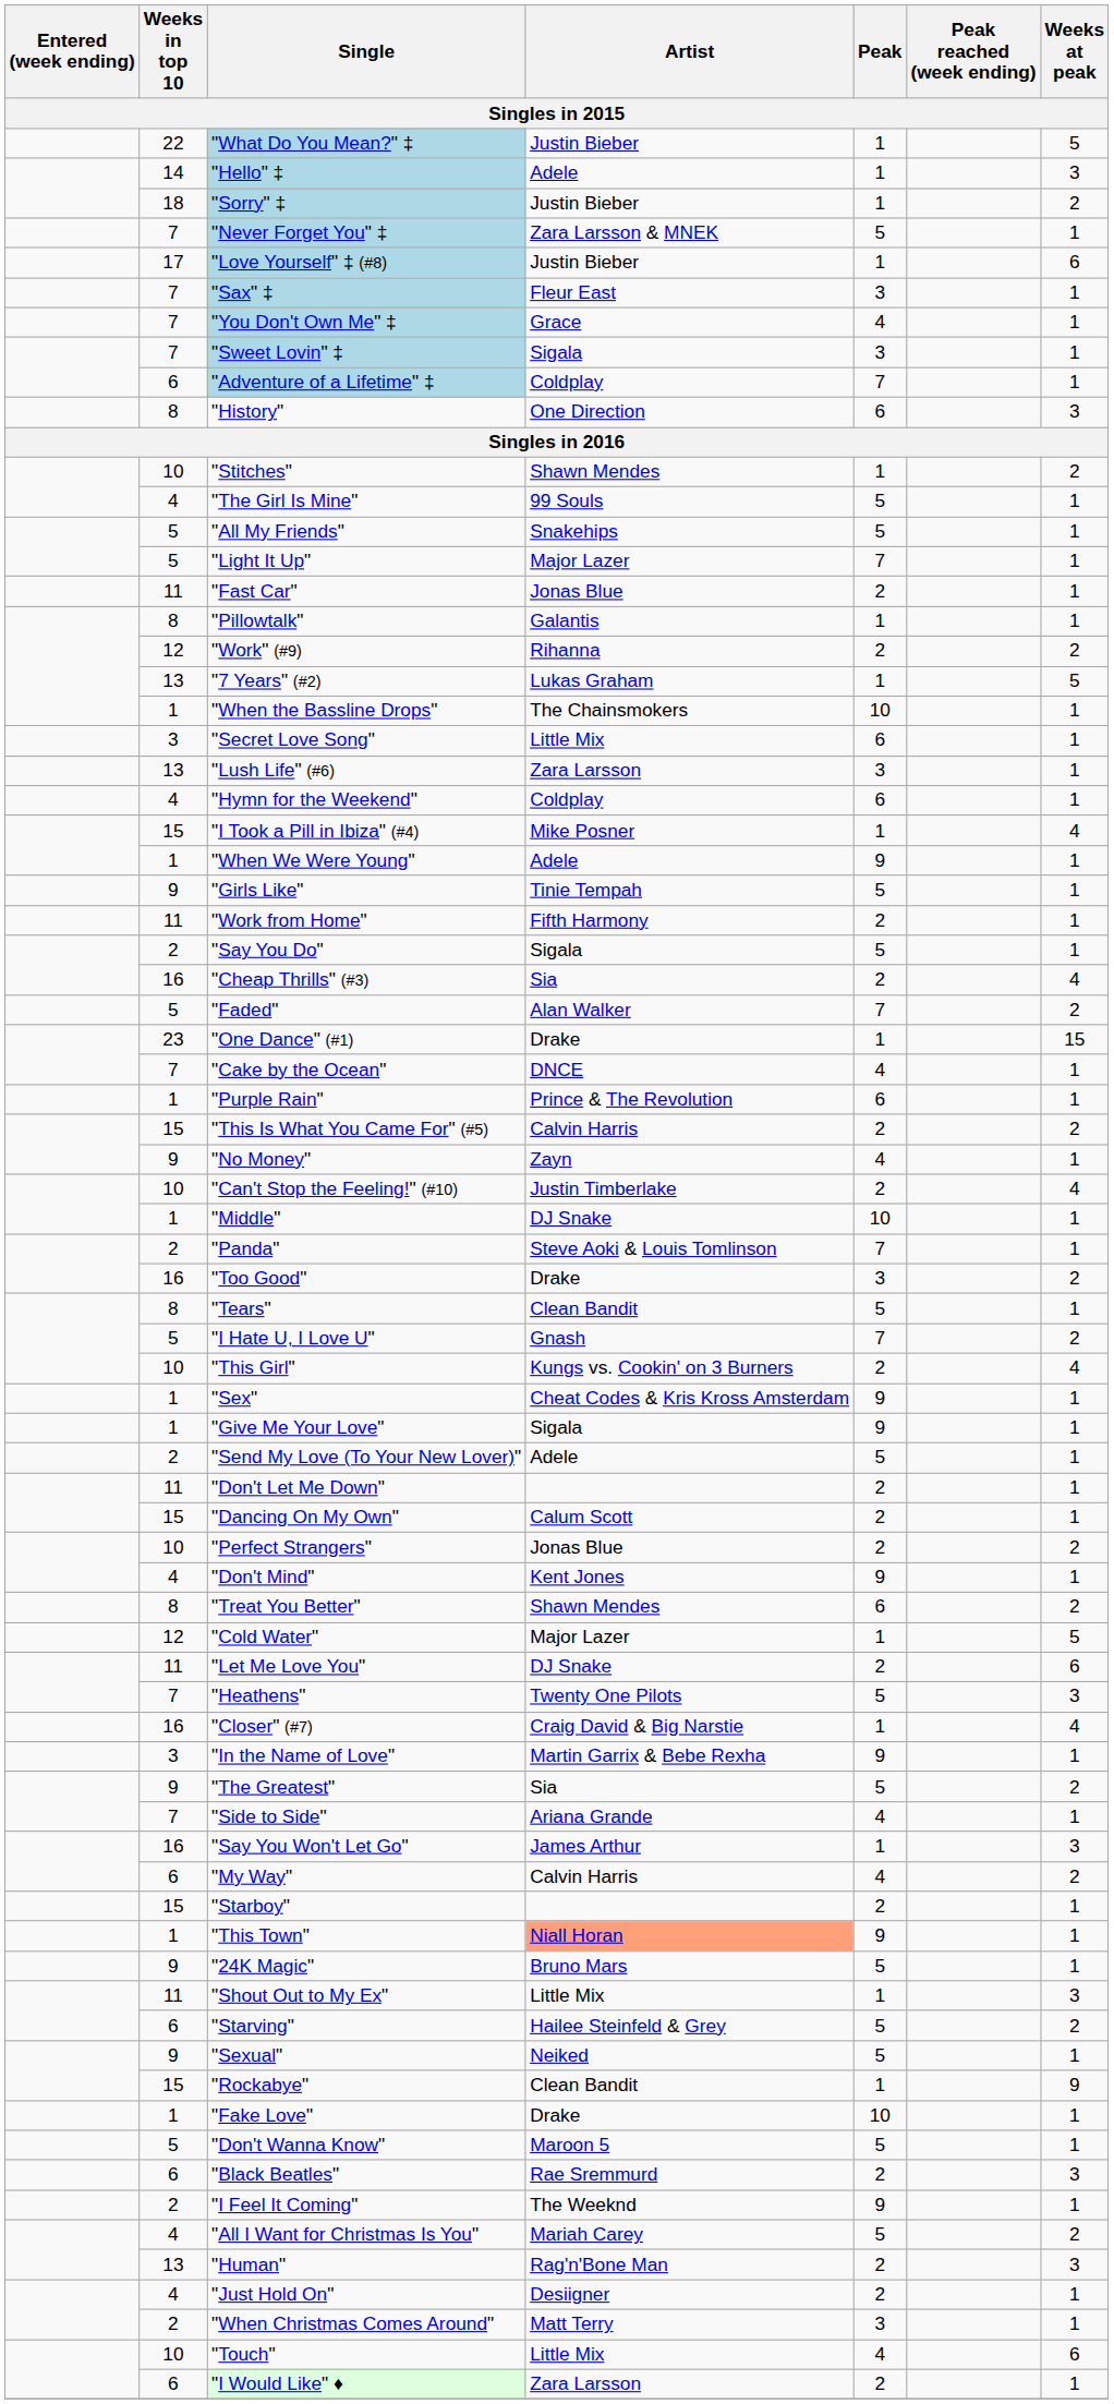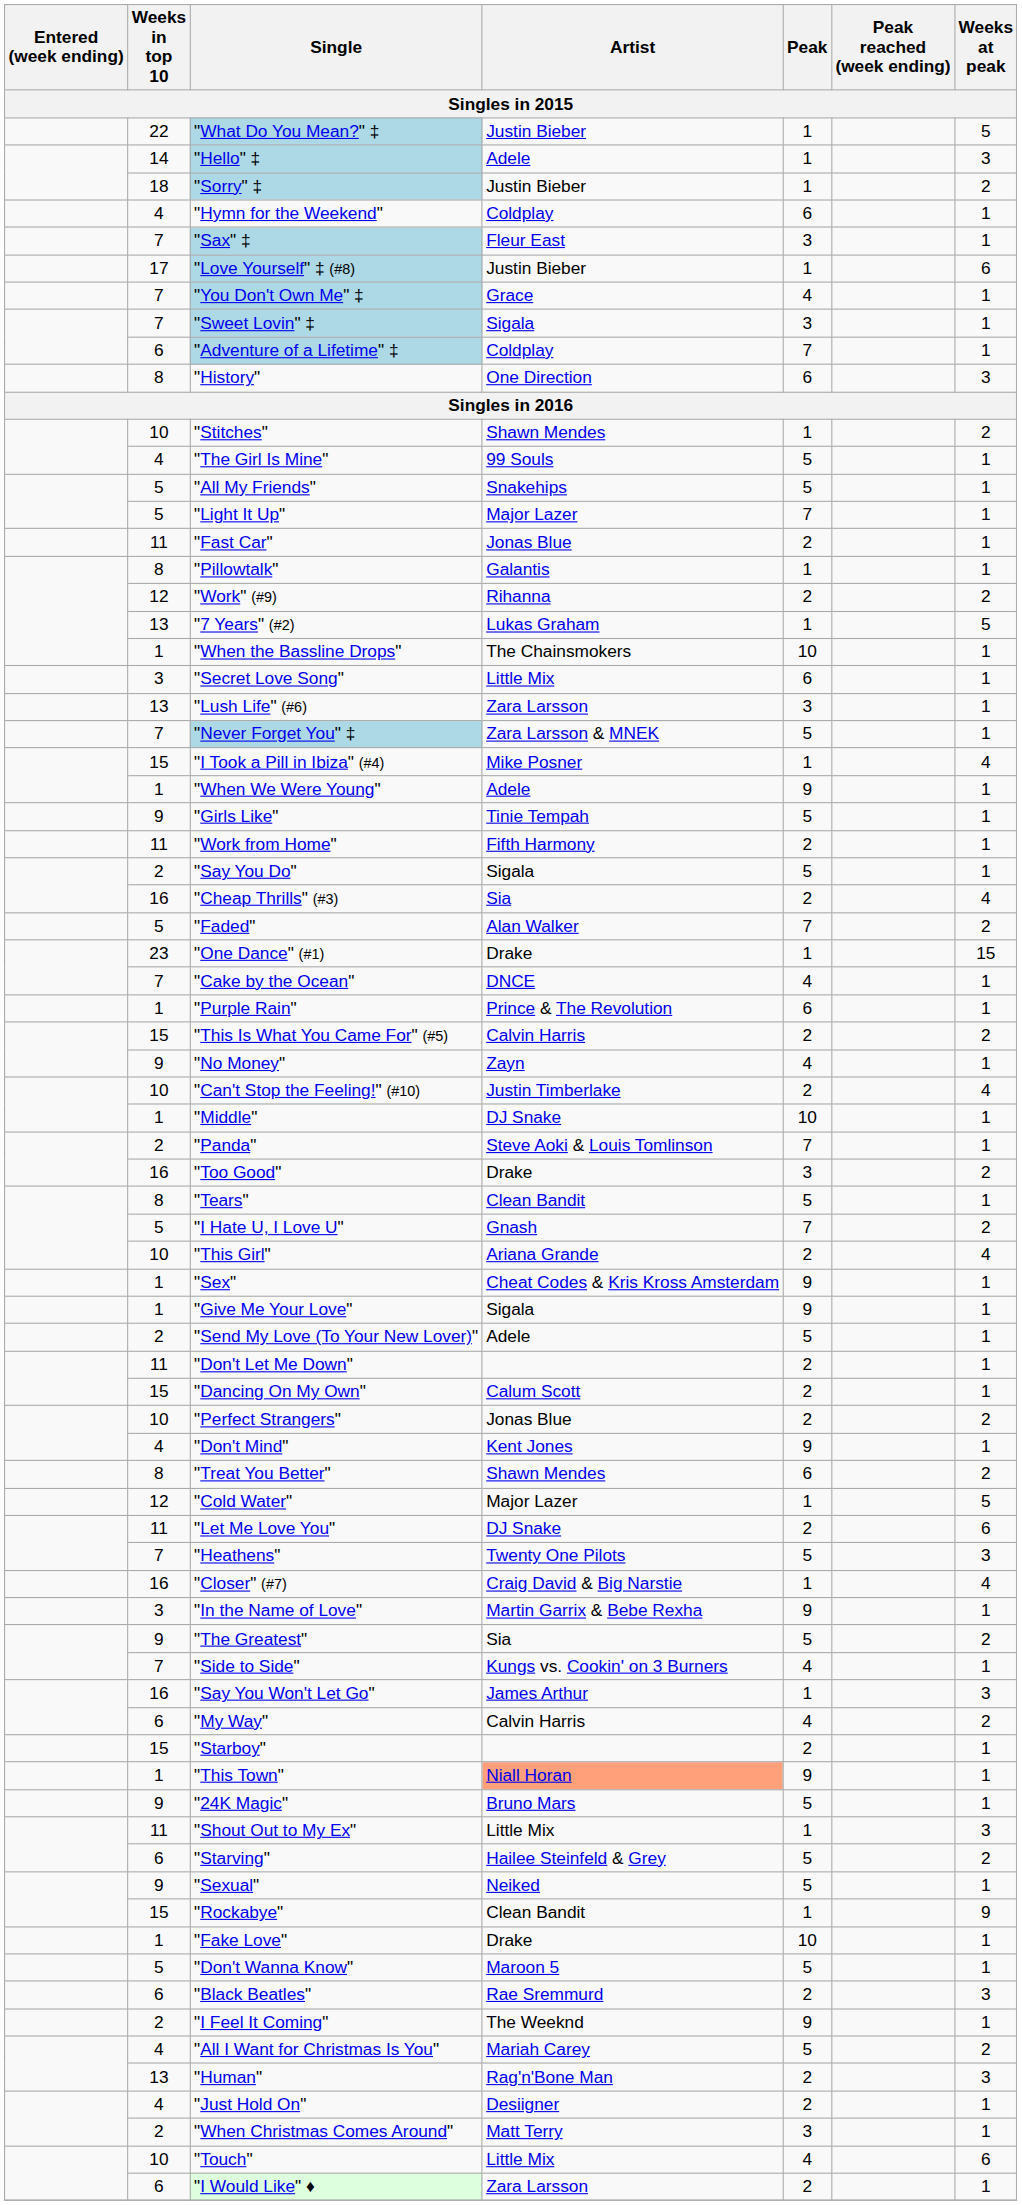rows swapped: "Never Forget You" ‡ <-> "Hymn for the Weekend"
rows swapped: "Sax" ‡ <-> "Love Yourself" ‡ (#8)
"This Girl" | Artist: Kungs vs. Cookin' on 3 Burners -> Ariana Grande
"Side to Side" | Artist: Ariana Grande -> Kungs vs. Cookin' on 3 Burners
